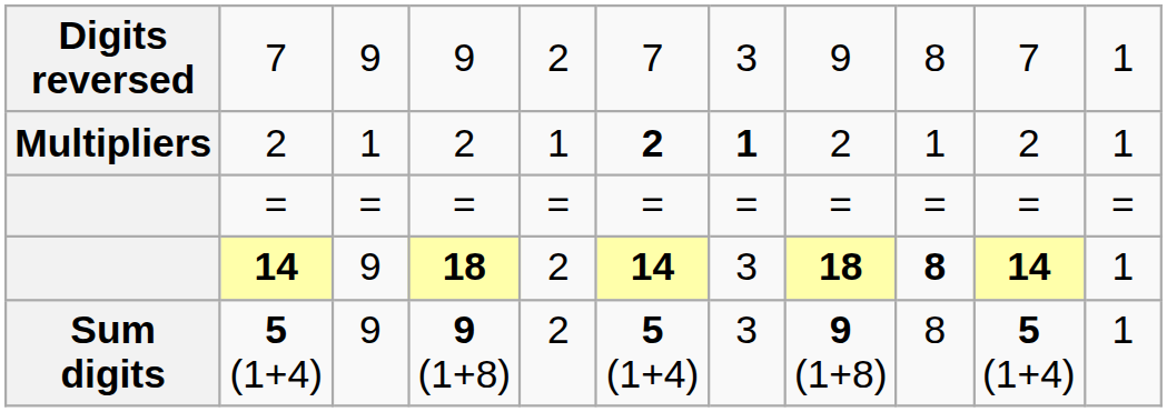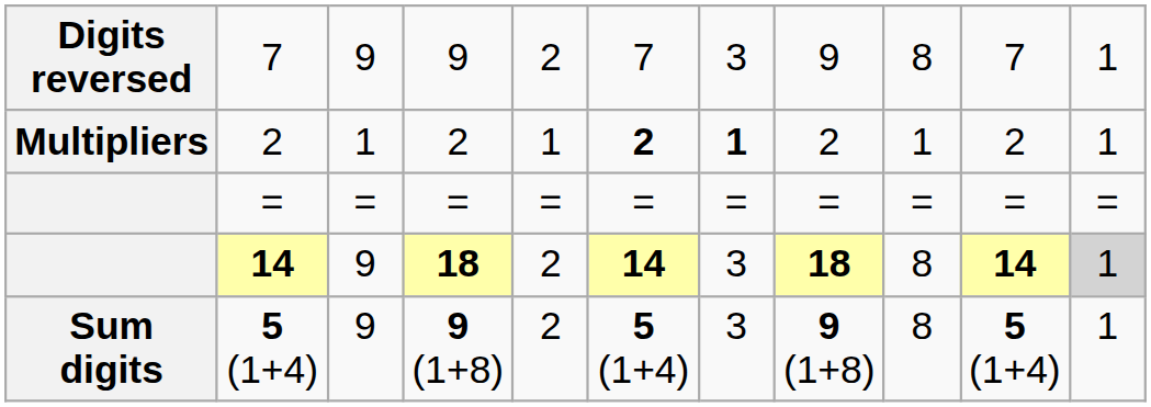row 4 | column 9: bold -> normal
row 4 | column 11: no background -> lightgrey background
